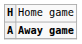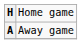A | column 2: bold -> normal
